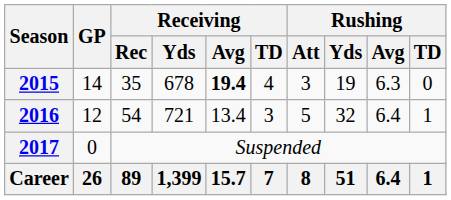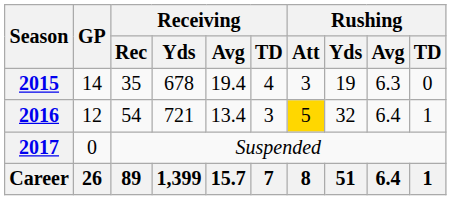2015 | Receiving / Avg: bold -> normal
2016 | Rushing / Att: no background -> gold background
